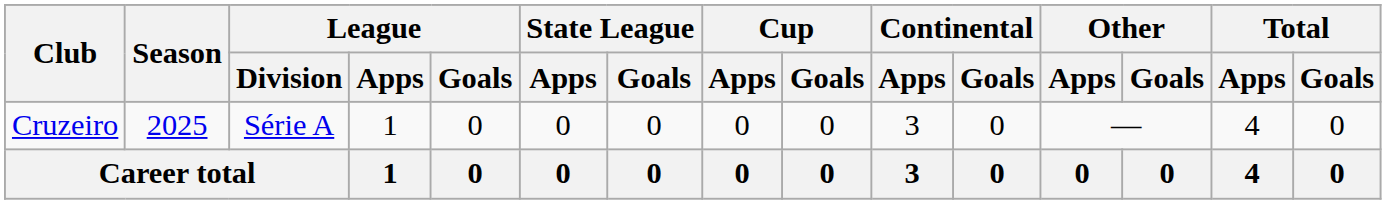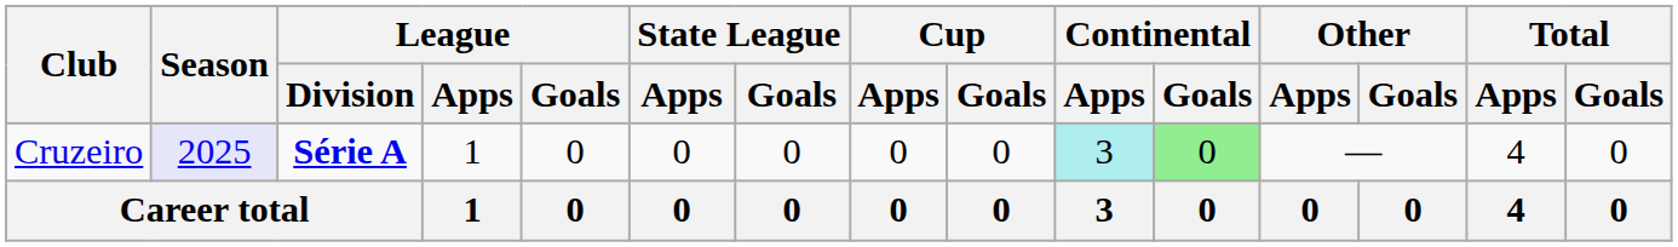Cruzeiro | Season: no background -> lavender background
Cruzeiro | League / Division: normal -> bold
Cruzeiro | Continental / Apps: no background -> paleturquoise background
Cruzeiro | Continental / Goals: no background -> lightgreen background
